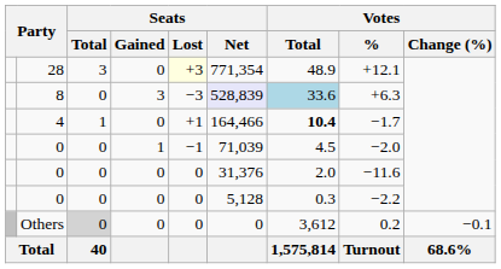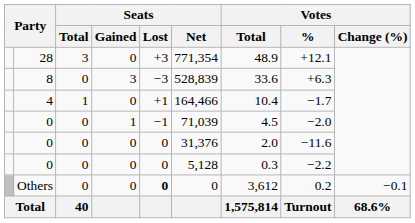28 | Seats / Lost: lightyellow background -> no background
8 | Seats / Net: lavender background -> no background
8 | Votes / Total: lightblue background -> no background
4 | Votes / Total: bold -> normal
Others | Seats / Total: lightgrey background -> no background
Others | Seats / Lost: normal -> bold
